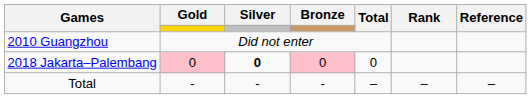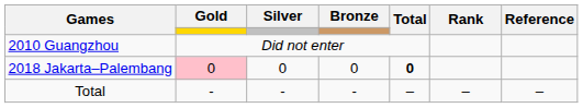2018 Jakarta–Palembang | Silver: bold -> normal
2018 Jakarta–Palembang | Bronze: pink background -> no background
2018 Jakarta–Palembang | Total: normal -> bold
